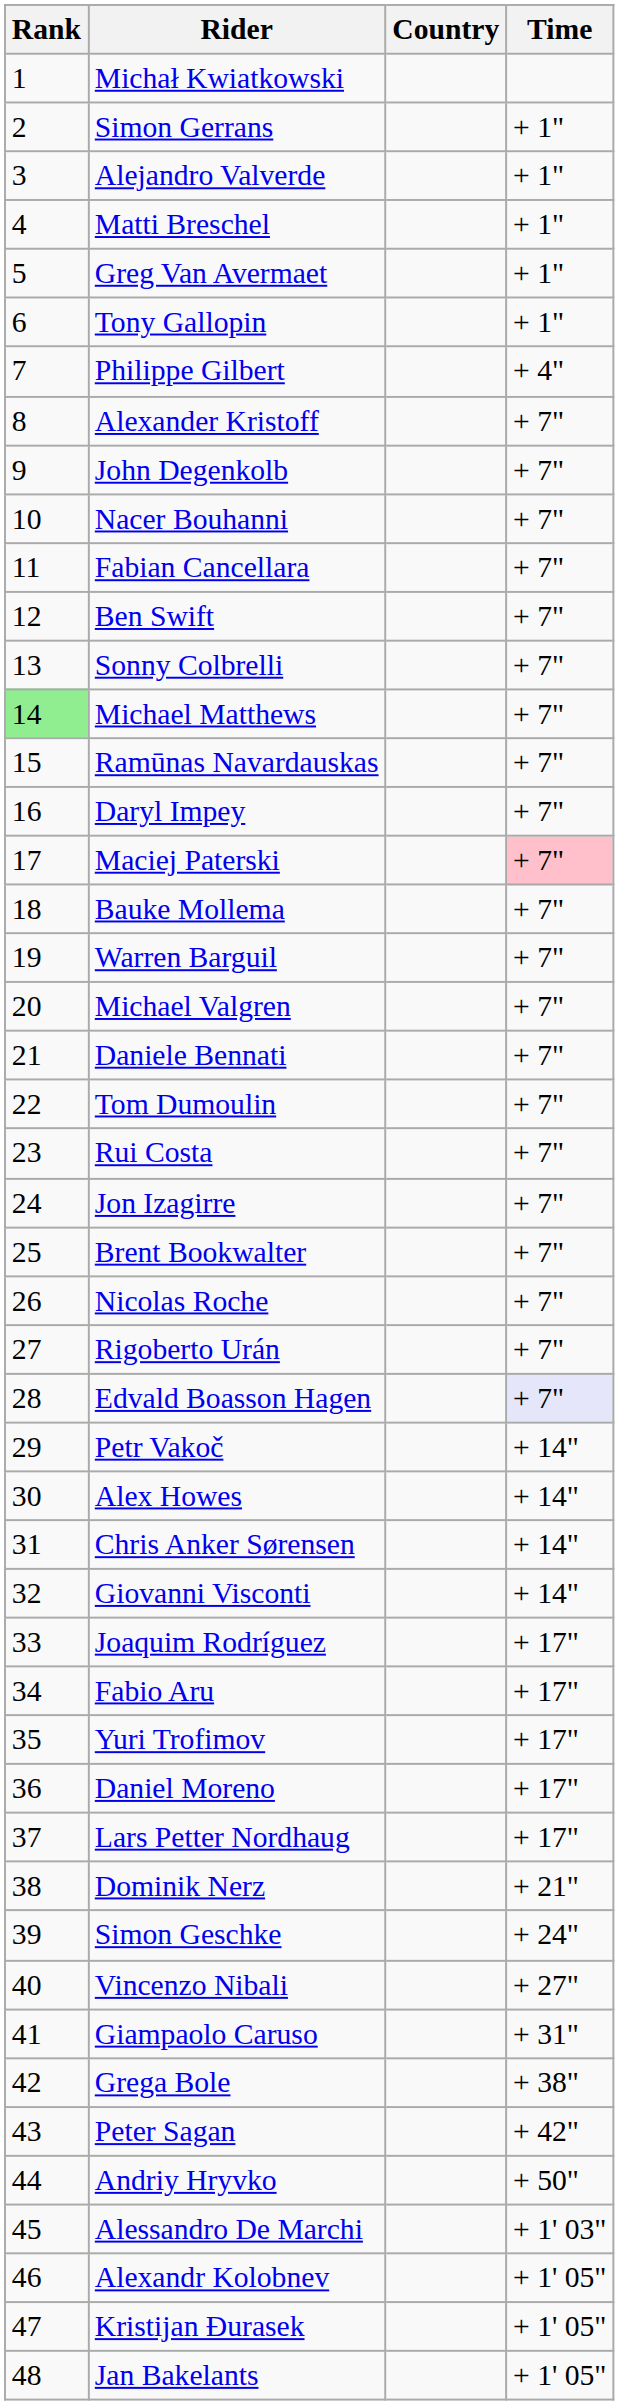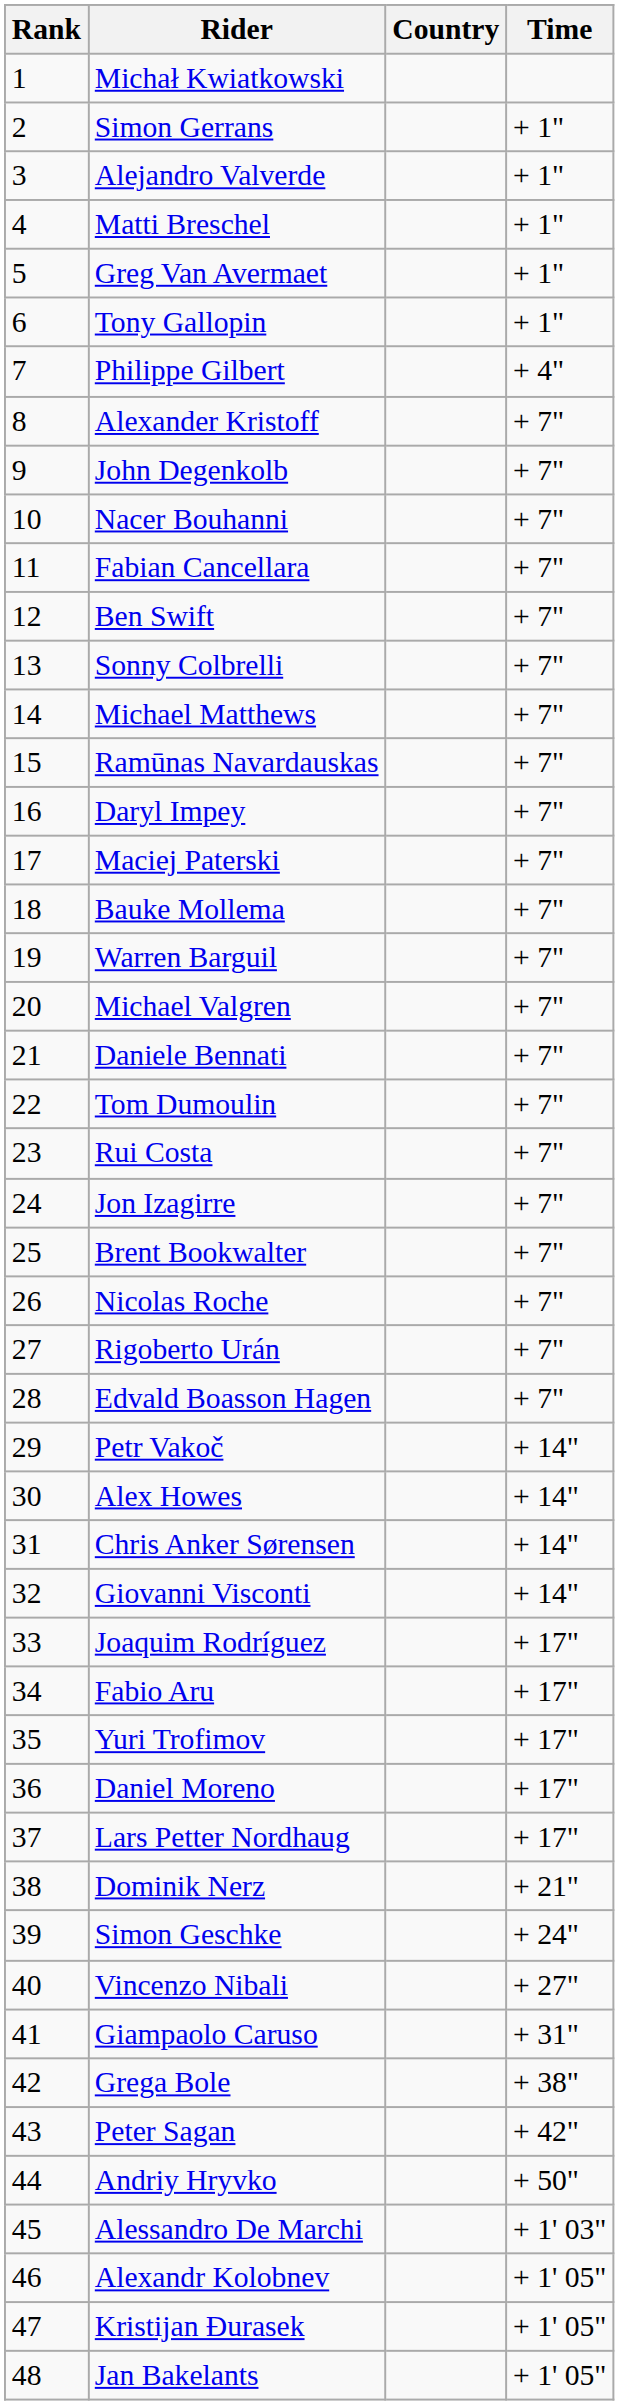Michael Matthews | Rank: lightgreen background -> no background
Maciej Paterski | Time: pink background -> no background
Edvald Boasson Hagen | Time: lavender background -> no background
